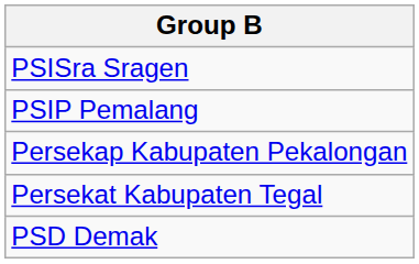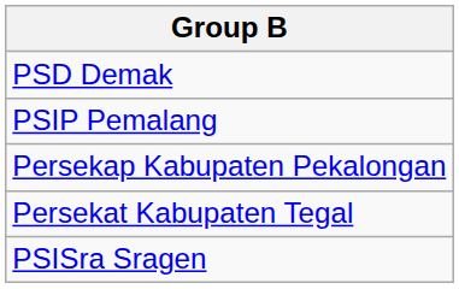row 2 | column 1: PSISra Sragen -> PSD Demak
row 6 | column 1: PSD Demak -> PSISra Sragen
